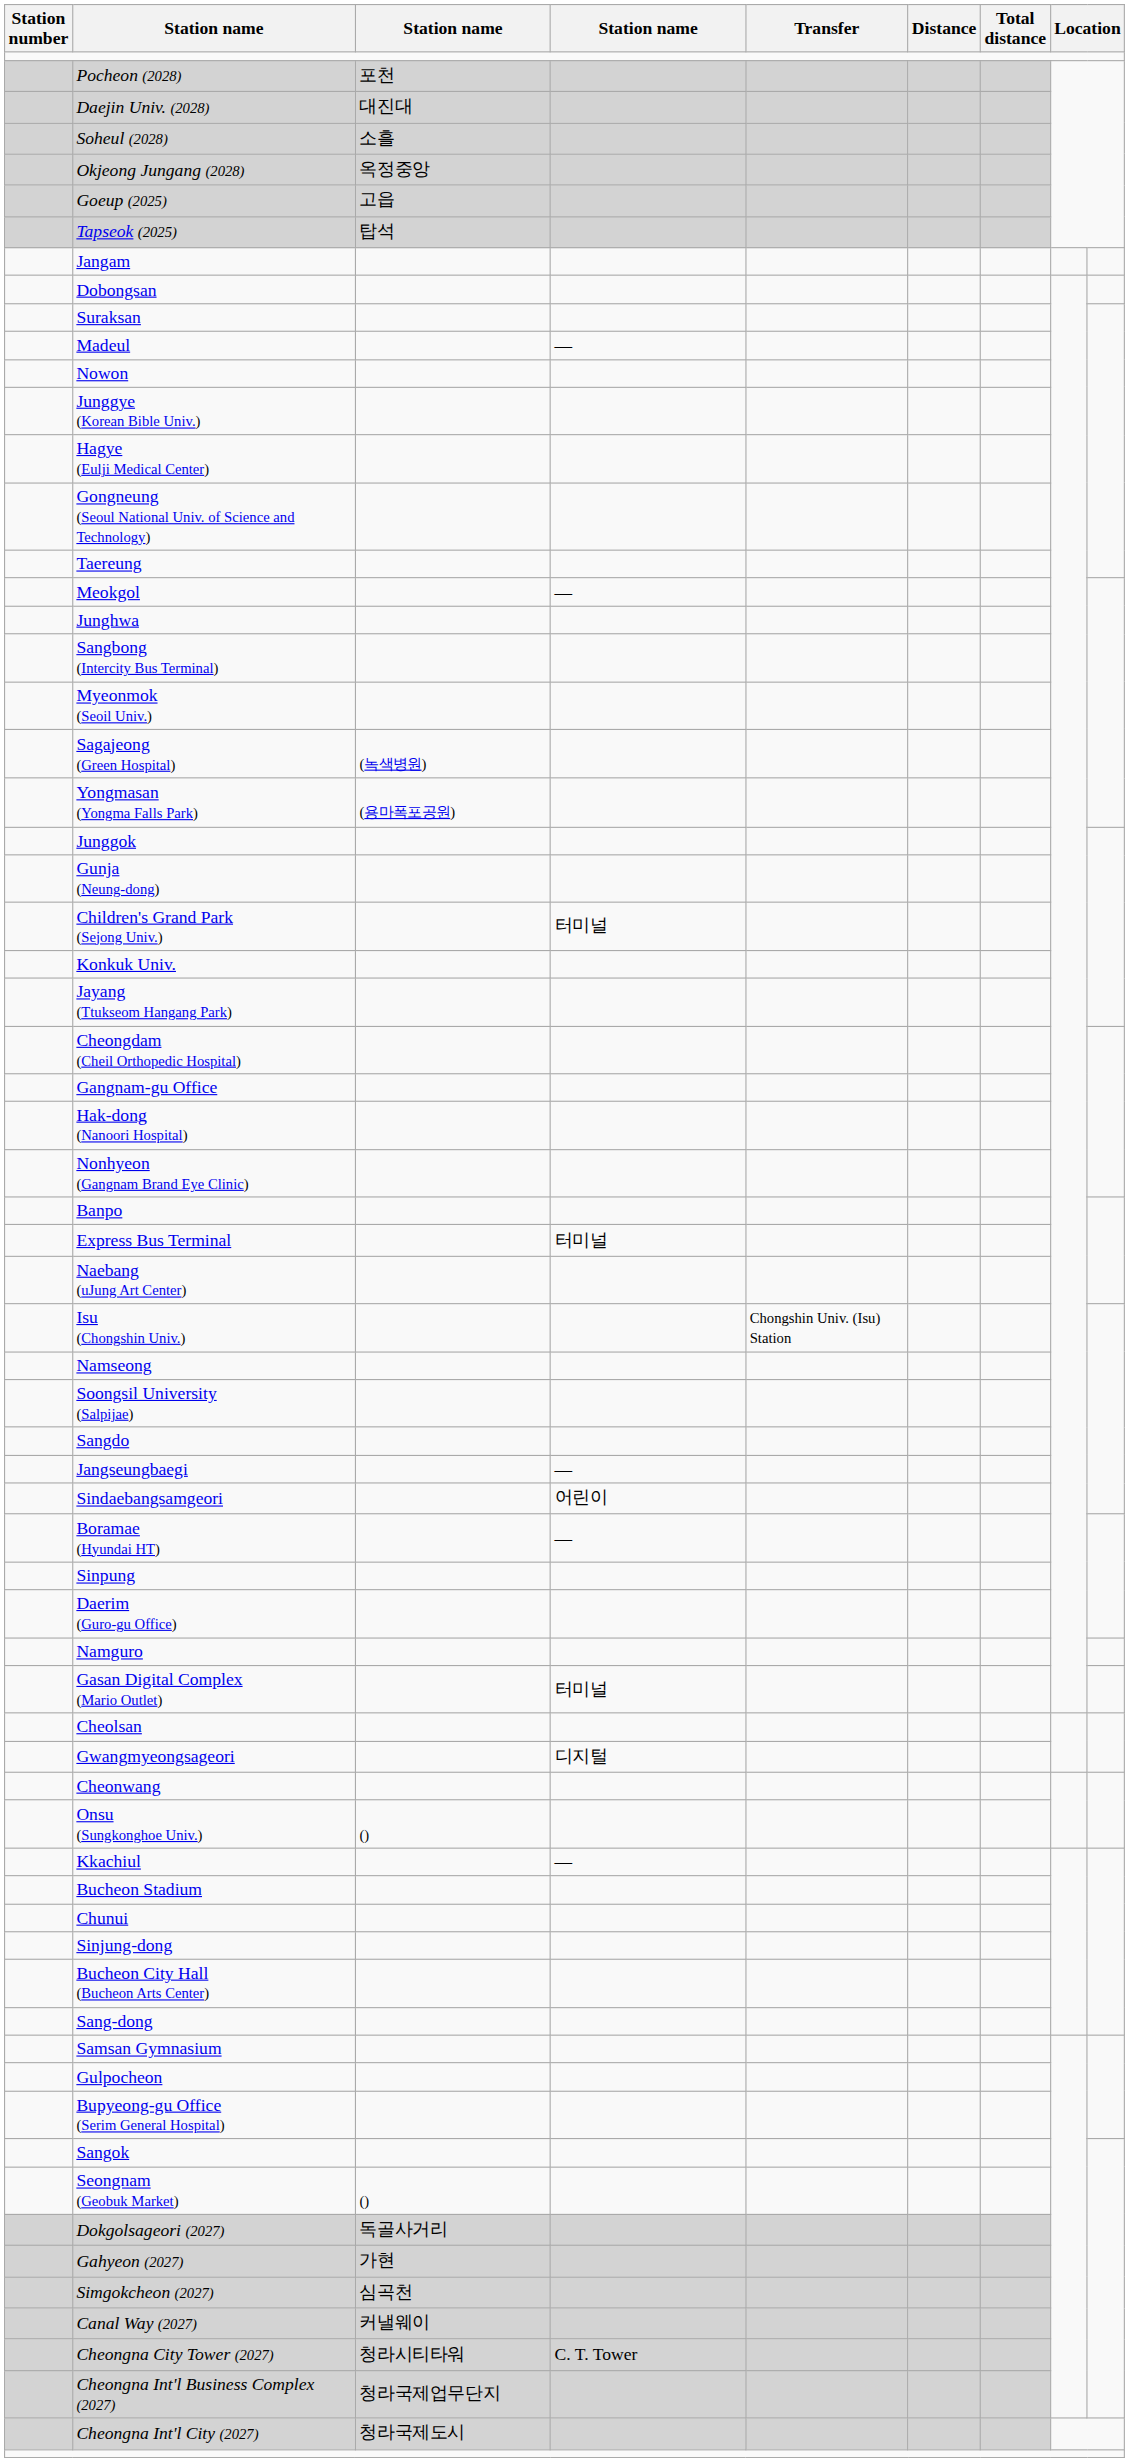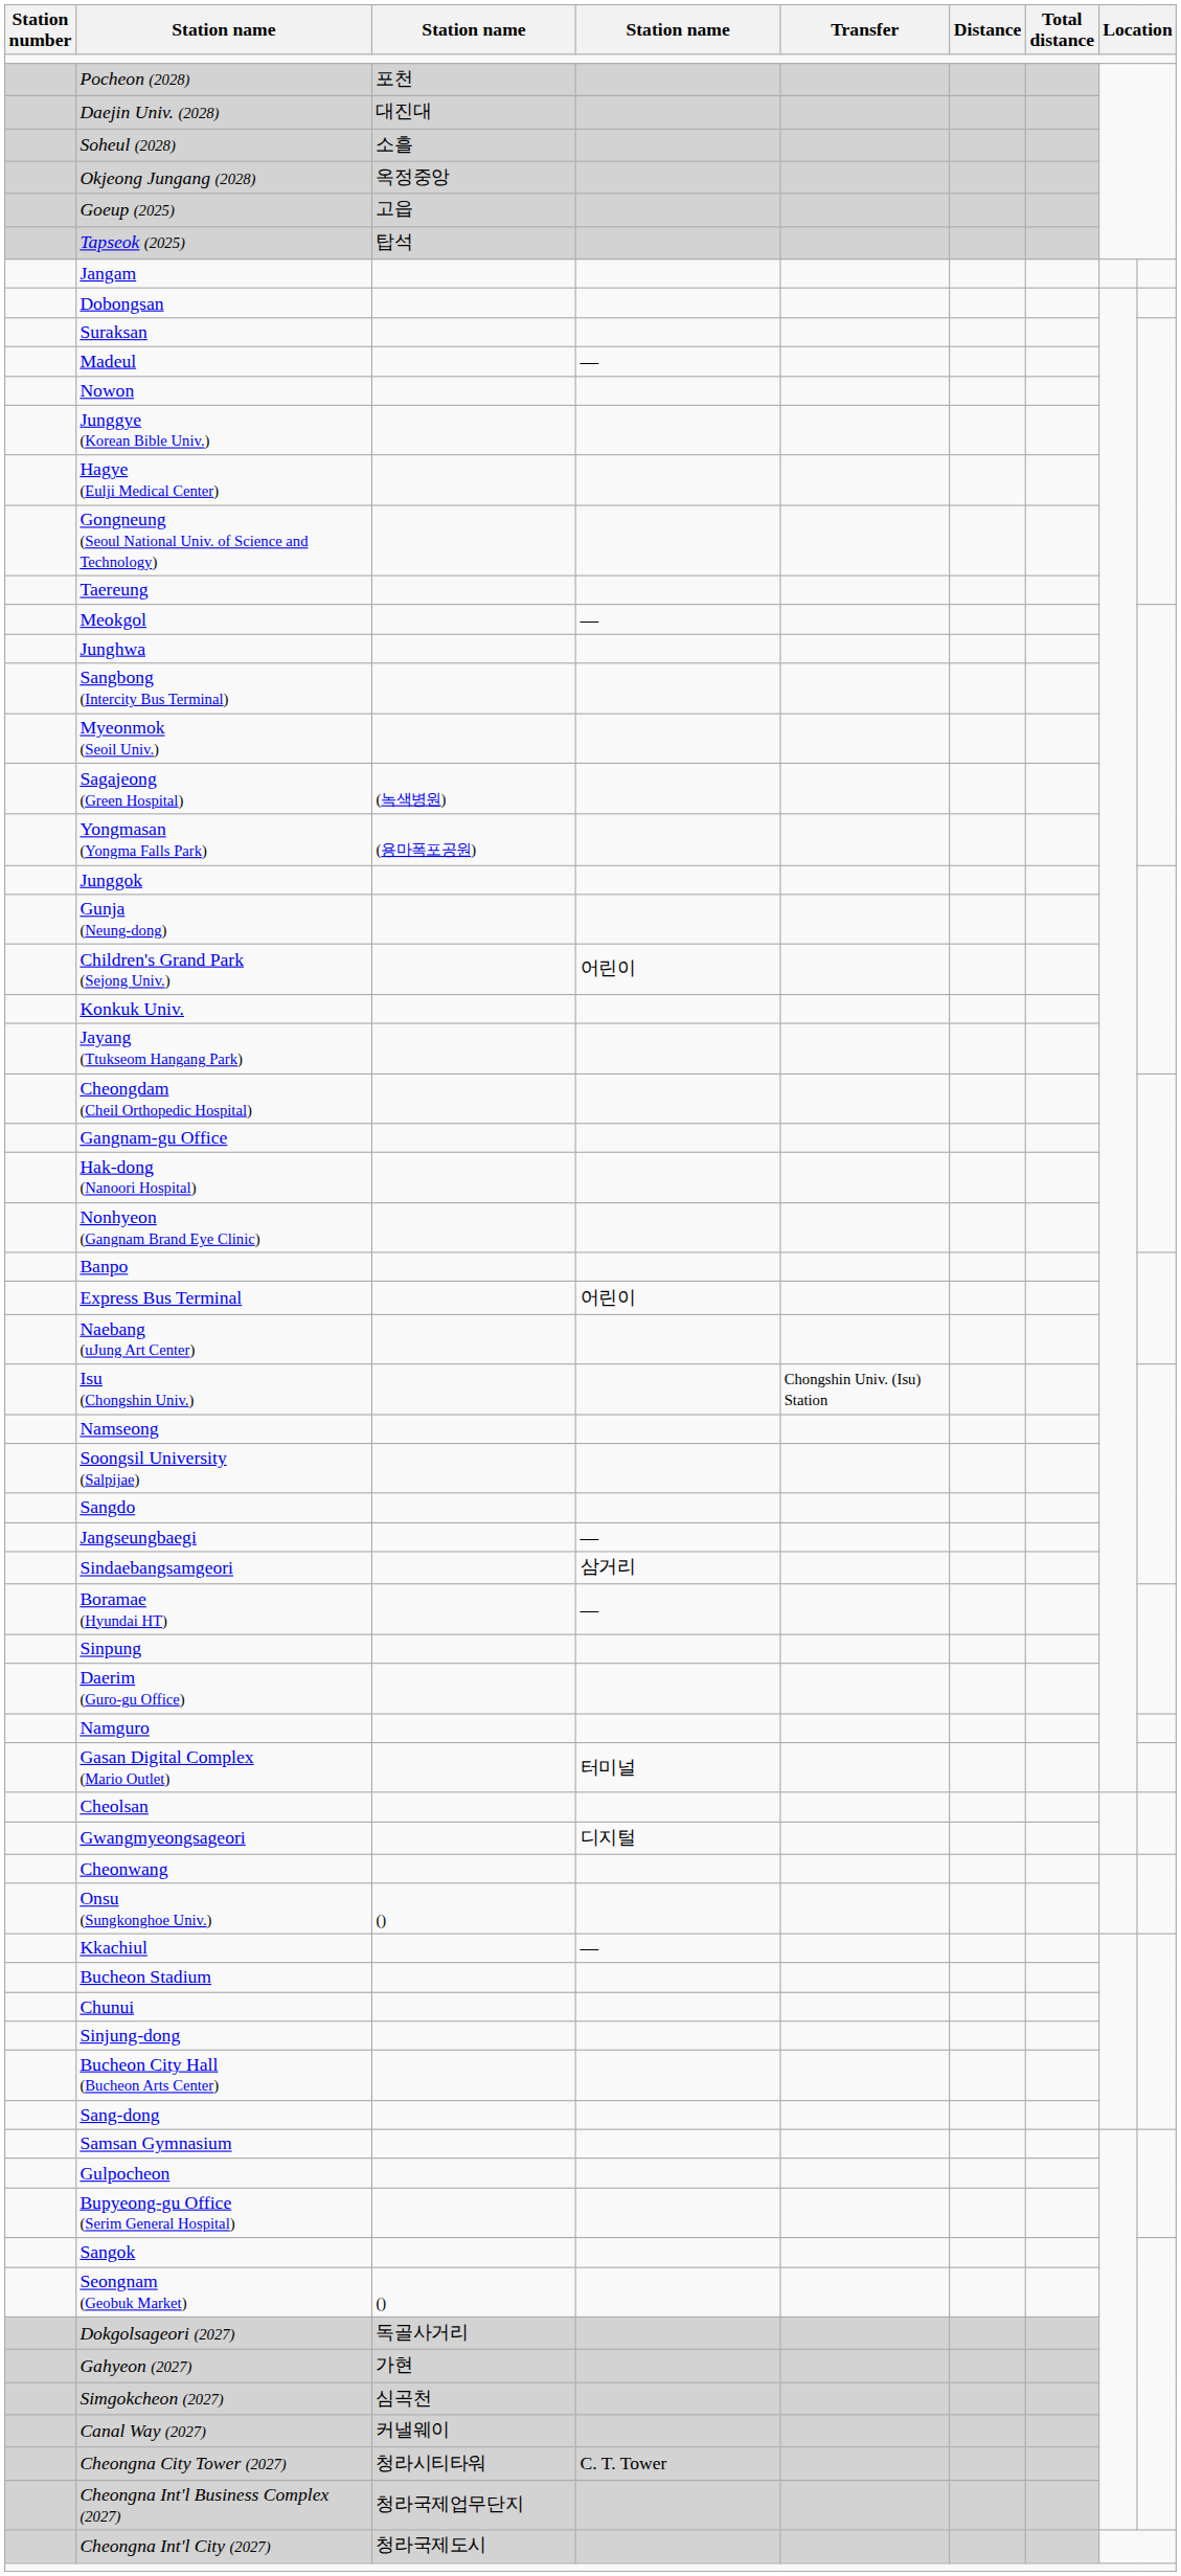Children's Grand Park (Sejong Univ.) | column 4: 터미널 -> 어린이
Express Bus Terminal | column 4: 터미널 -> 어린이
Sindaebangsamgeori | column 4: 어린이 -> 삼거리
